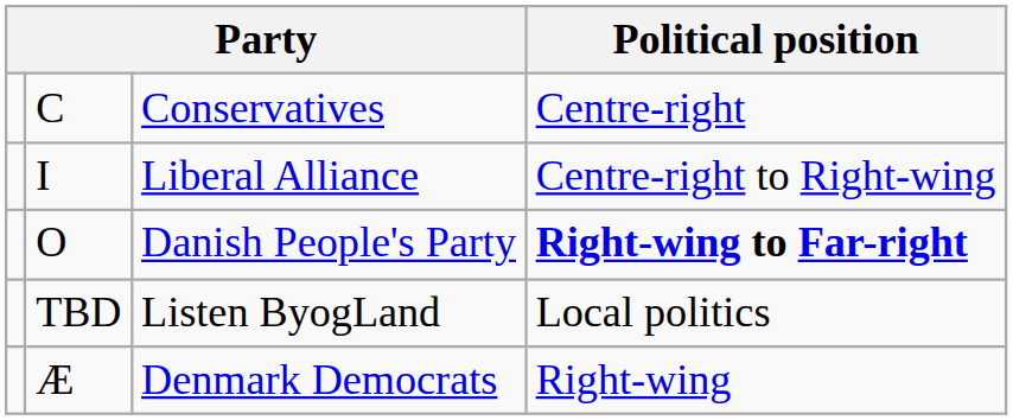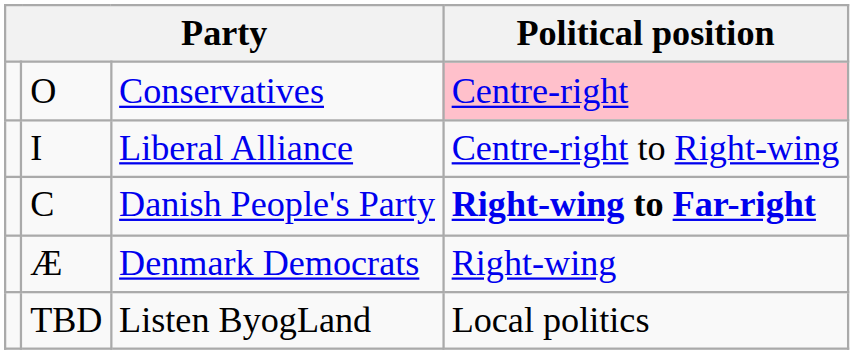Conservatives | column 2: C -> O
Conservatives | Political position: no background -> pink background
Danish People's Party | column 2: O -> C
rows swapped: Denmark Democrats <-> Listen ByogLand
